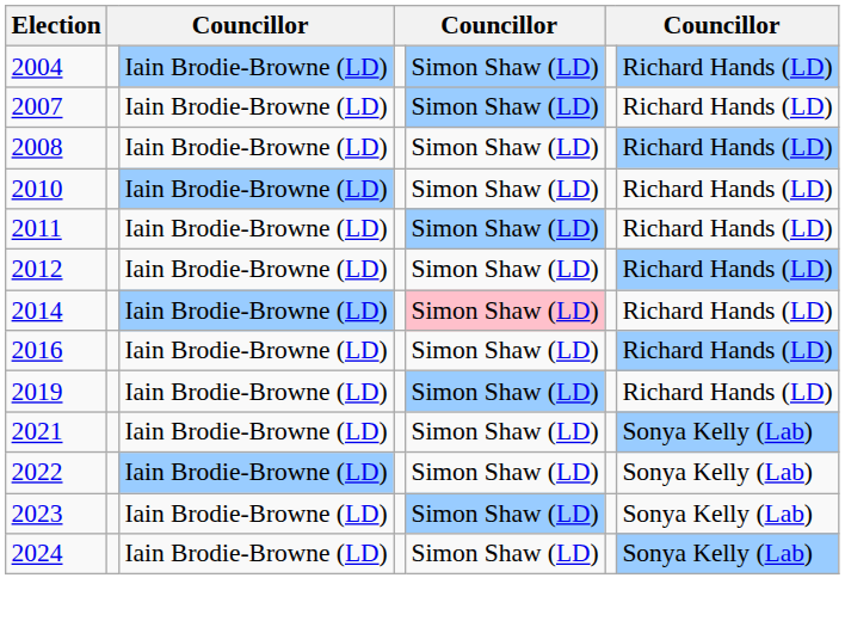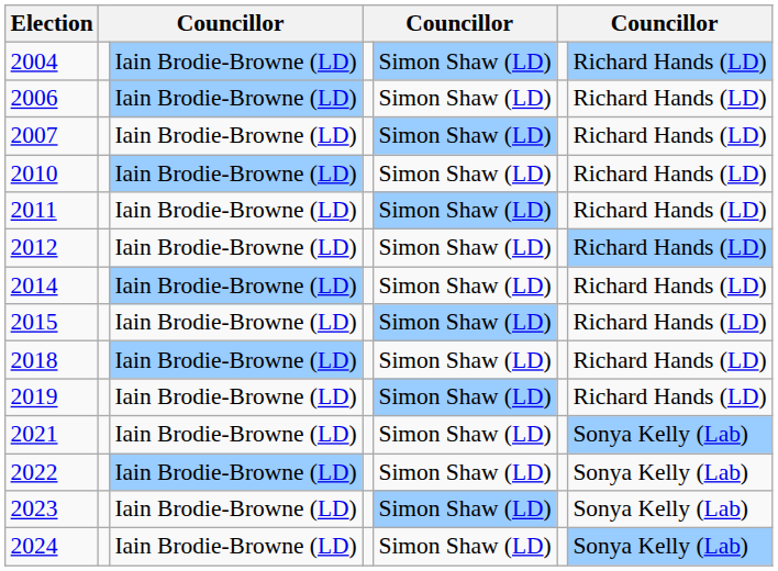+ row: 2006 | Iain Brodie-Browne (LD) | Simon Shaw (LD) | Richard Hands (LD)
- row: 2008 | Iain Brodie-Browne (LD) | Simon Shaw (LD) | Richard Hands (LD)
2014 | column 5: pink background -> no background
+ row: 2015 | Iain Brodie-Browne (LD) | Simon Shaw (LD) | Richard Hands (LD)
- row: 2016 | Iain Brodie-Browne (LD) | Simon Shaw (LD) | Richard Hands (LD)
+ row: 2018 | Iain Brodie-Browne (LD) | Simon Shaw (LD) | Richard Hands (LD)
